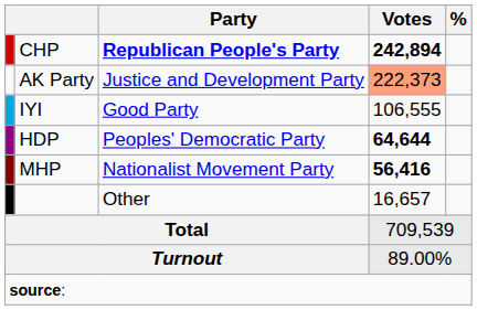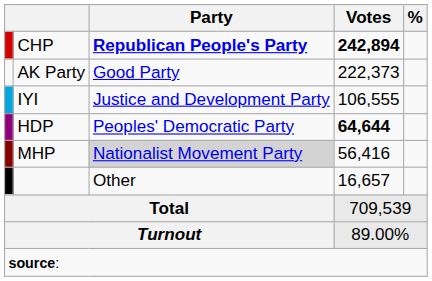AK Party | Party: Justice and Development Party -> Good Party
AK Party | Votes: lightsalmon background -> no background
IYI | Party: Good Party -> Justice and Development Party
MHP | Party: no background -> lightgrey background
MHP | Votes: bold -> normal
